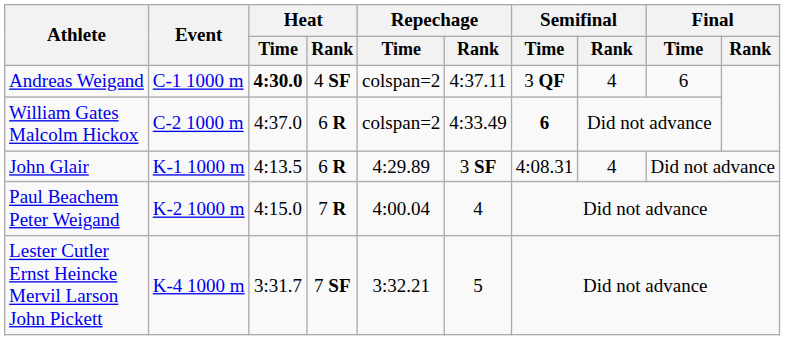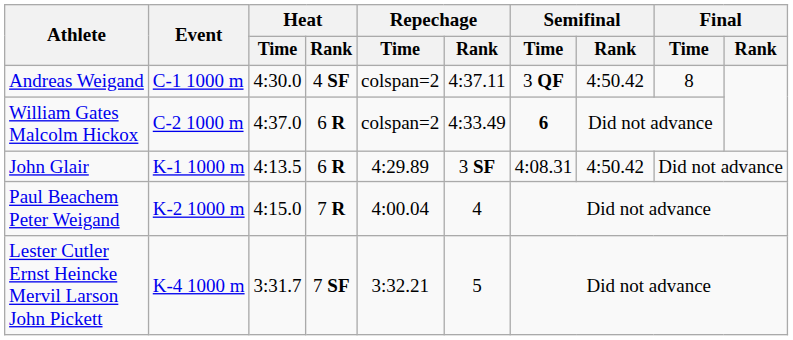Andreas Weigand | Heat / Time: bold -> normal
Andreas Weigand | Semifinal / Rank: 4 -> 4:50.42
Andreas Weigand | Final / Time: 6 -> 8
John Glair | Semifinal / Rank: 4 -> 4:50.42
